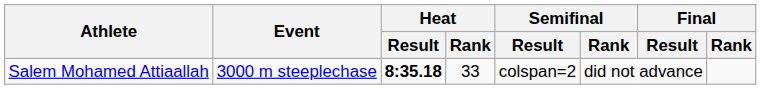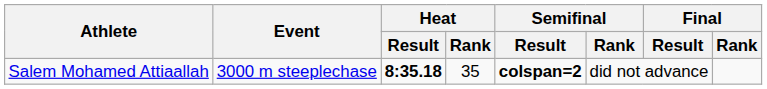Salem Mohamed Attiaallah | Heat / Rank: 33 -> 35
Salem Mohamed Attiaallah | Semifinal / Result: normal -> bold
